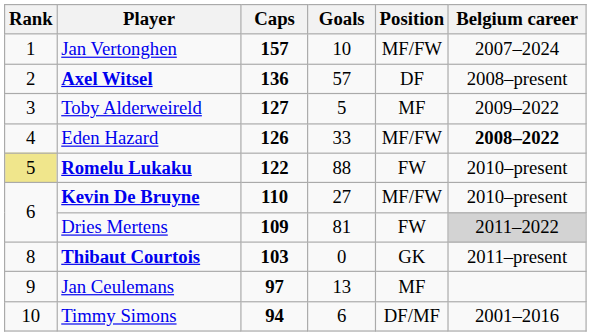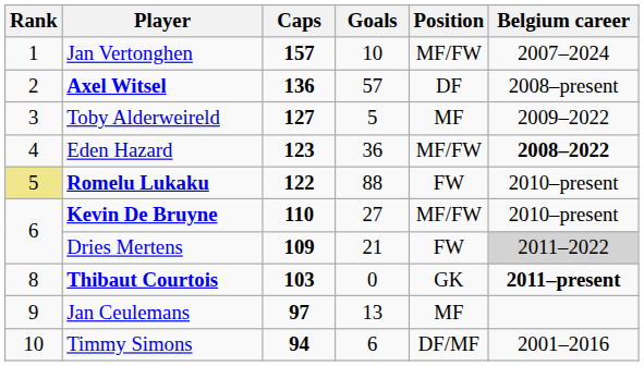Eden Hazard | Caps: 126 -> 123
Eden Hazard | Goals: 33 -> 36
Dries Mertens | Goals: 81 -> 21
Thibaut Courtois | Belgium career: normal -> bold
